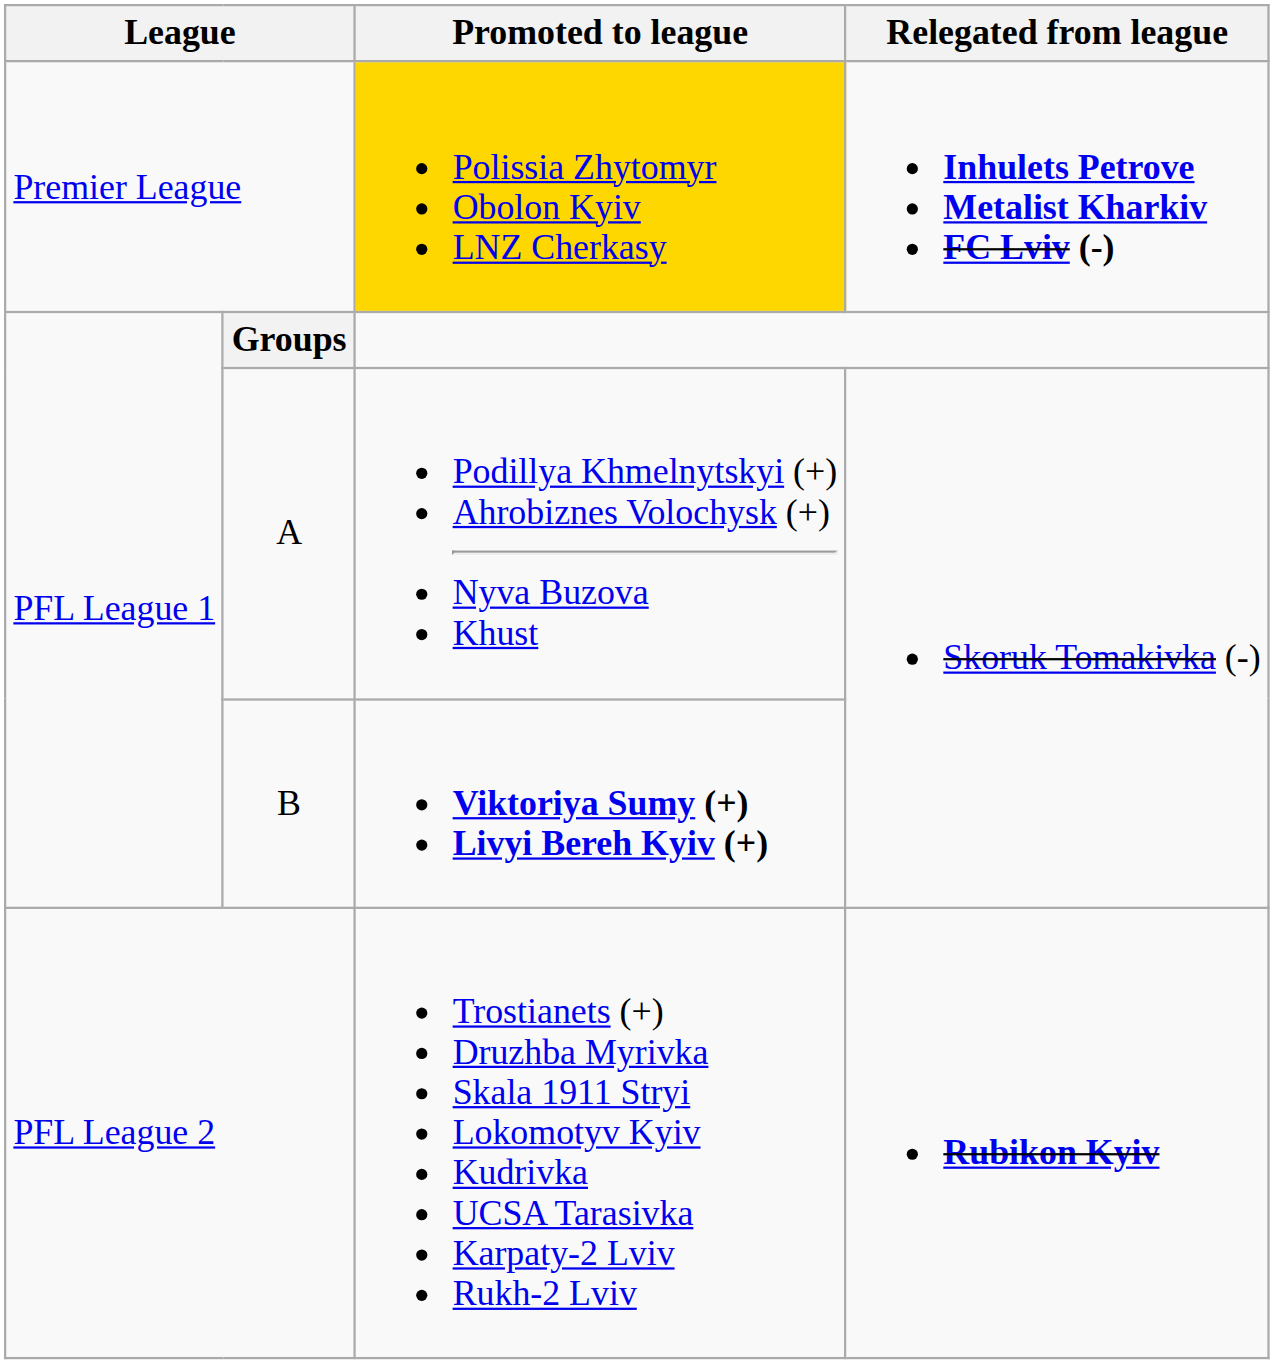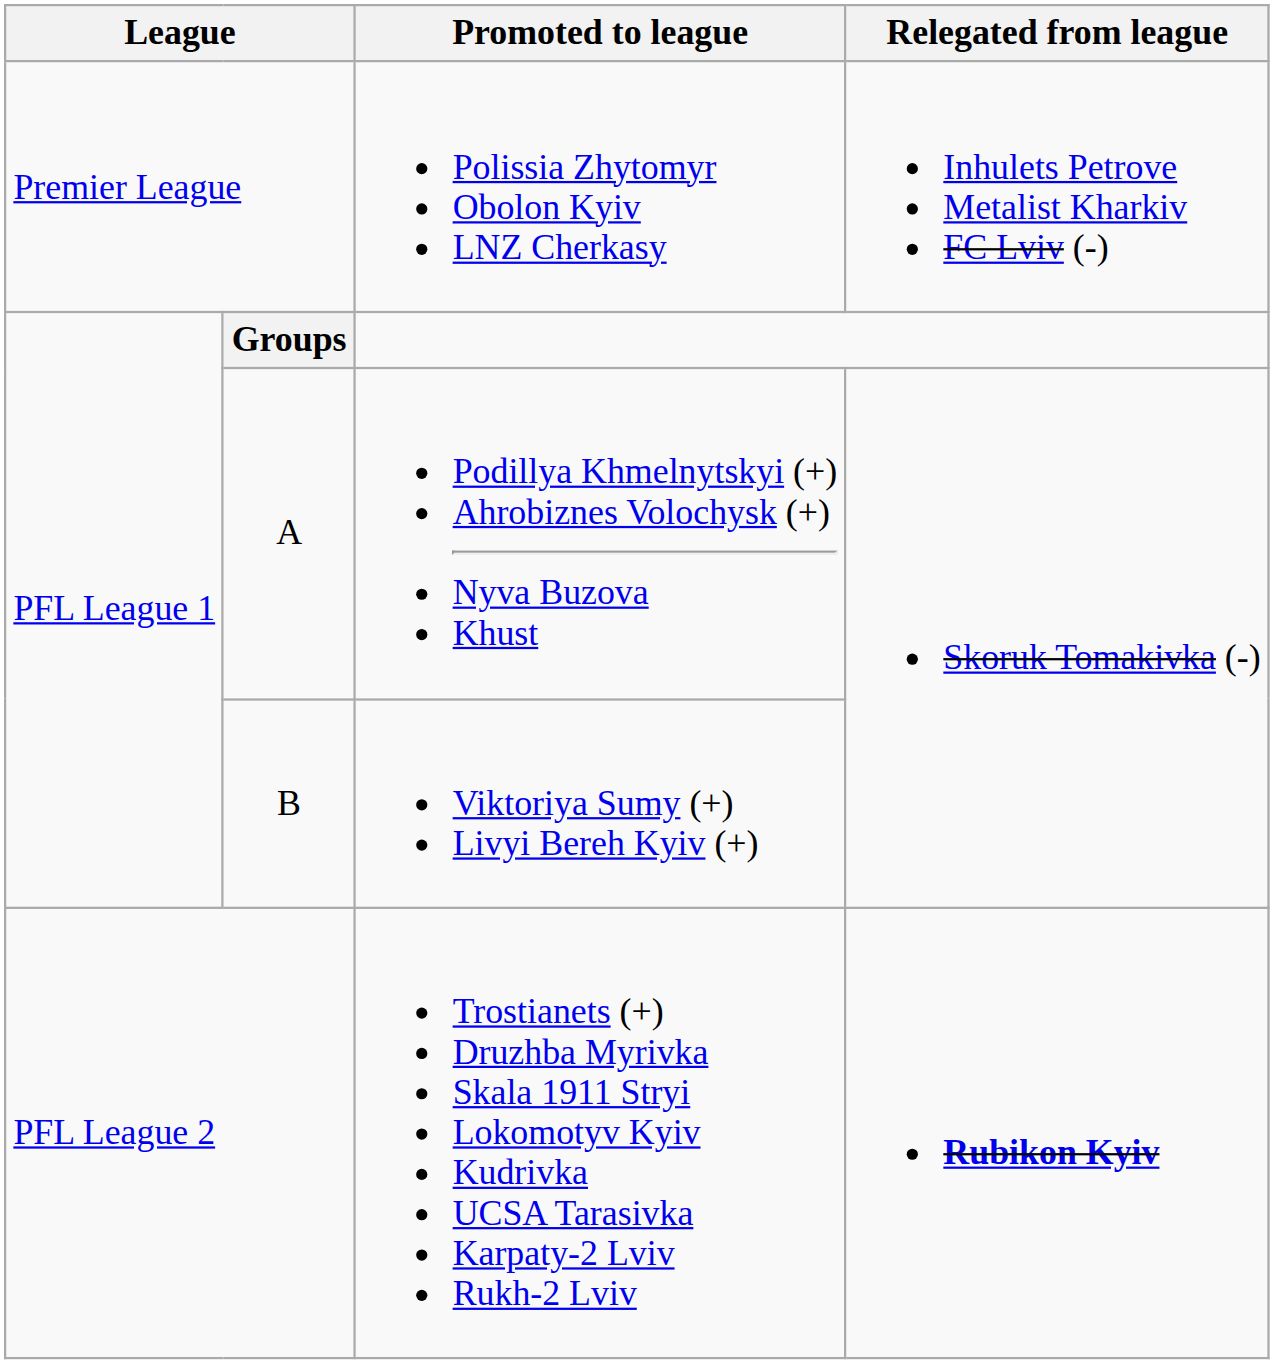Premier League | Promoted to league: gold background -> no background
Premier League | Relegated from league: bold -> normal
B | Promoted to league: bold -> normal
